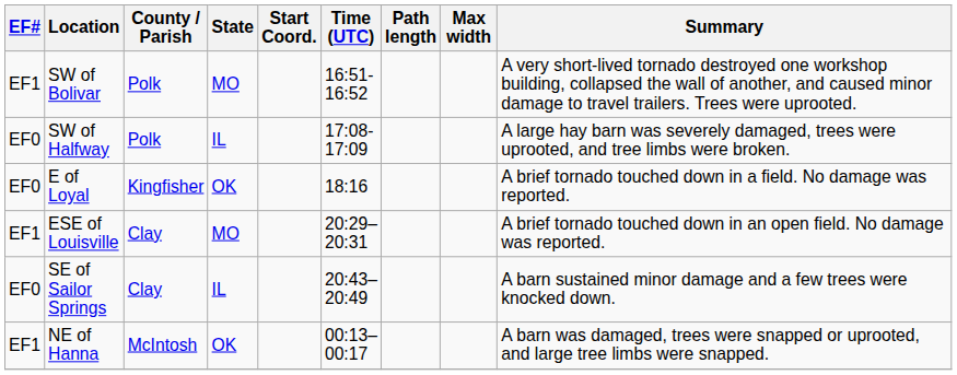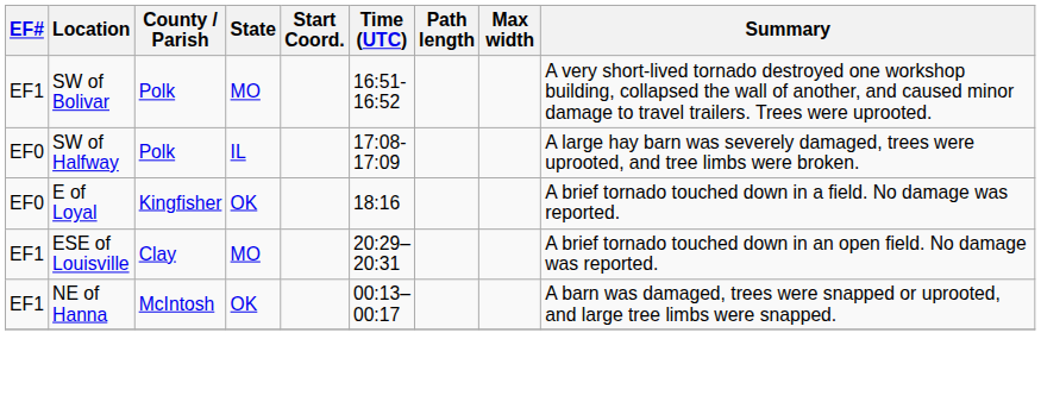- row: EF0 | SE of Sailor Springs | Clay | IL | 20:43–20:49 | A barn sustained minor damage and a few trees were knocked down.
